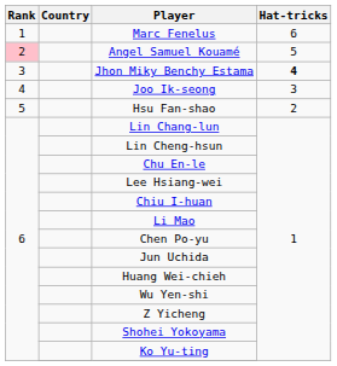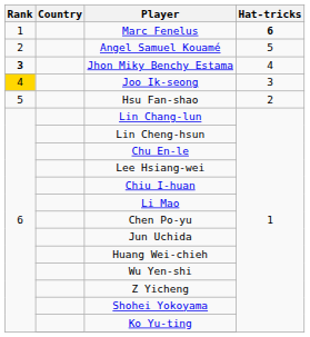Marc Fenelus | Hat-tricks: normal -> bold
Angel Samuel Kouamé | Rank: pink background -> no background
Jhon Miky Benchy Estama | Rank: normal -> bold
Jhon Miky Benchy Estama | Hat-tricks: bold -> normal
Joo Ik-seong | Rank: no background -> gold background
